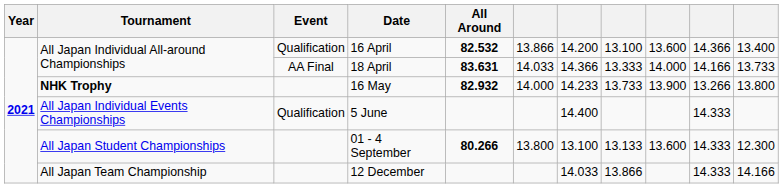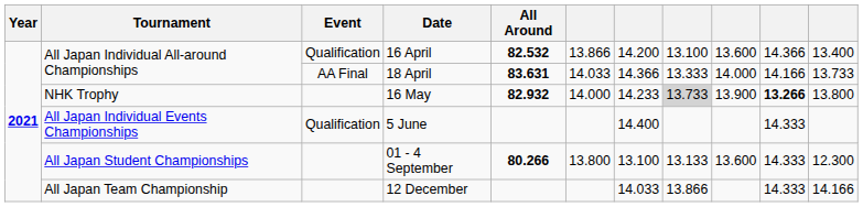16 May | Tournament: bold -> normal
16 May | column 8: no background -> lightgrey background
16 May | column 10: normal -> bold
